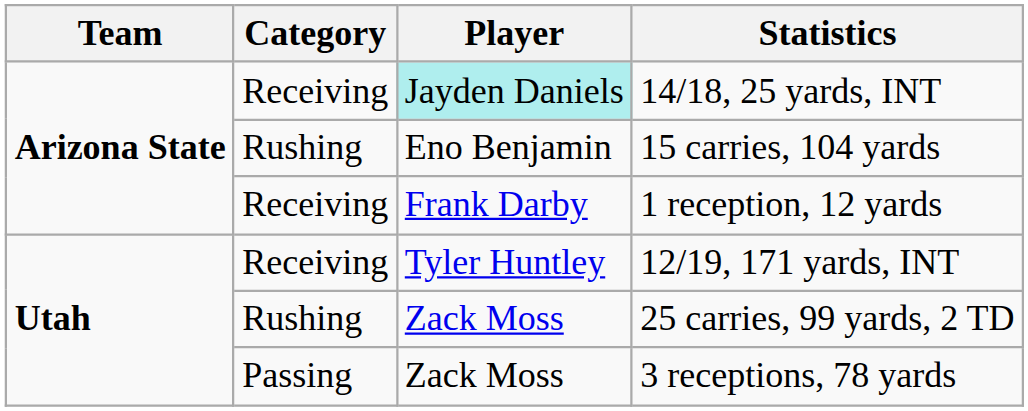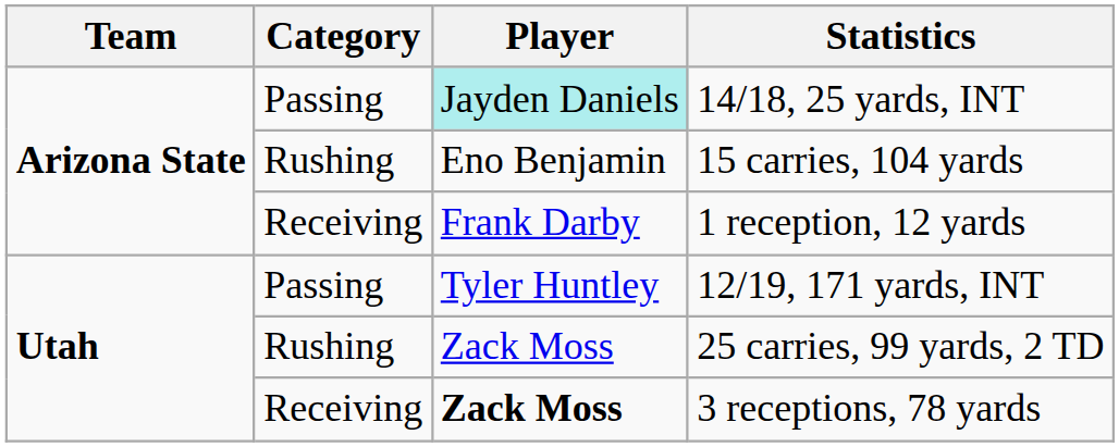14/18, 25 yards, INT | Category: Receiving -> Passing
12/19, 171 yards, INT | Category: Receiving -> Passing
3 receptions, 78 yards | Category: Passing -> Receiving
3 receptions, 78 yards | Player: normal -> bold
